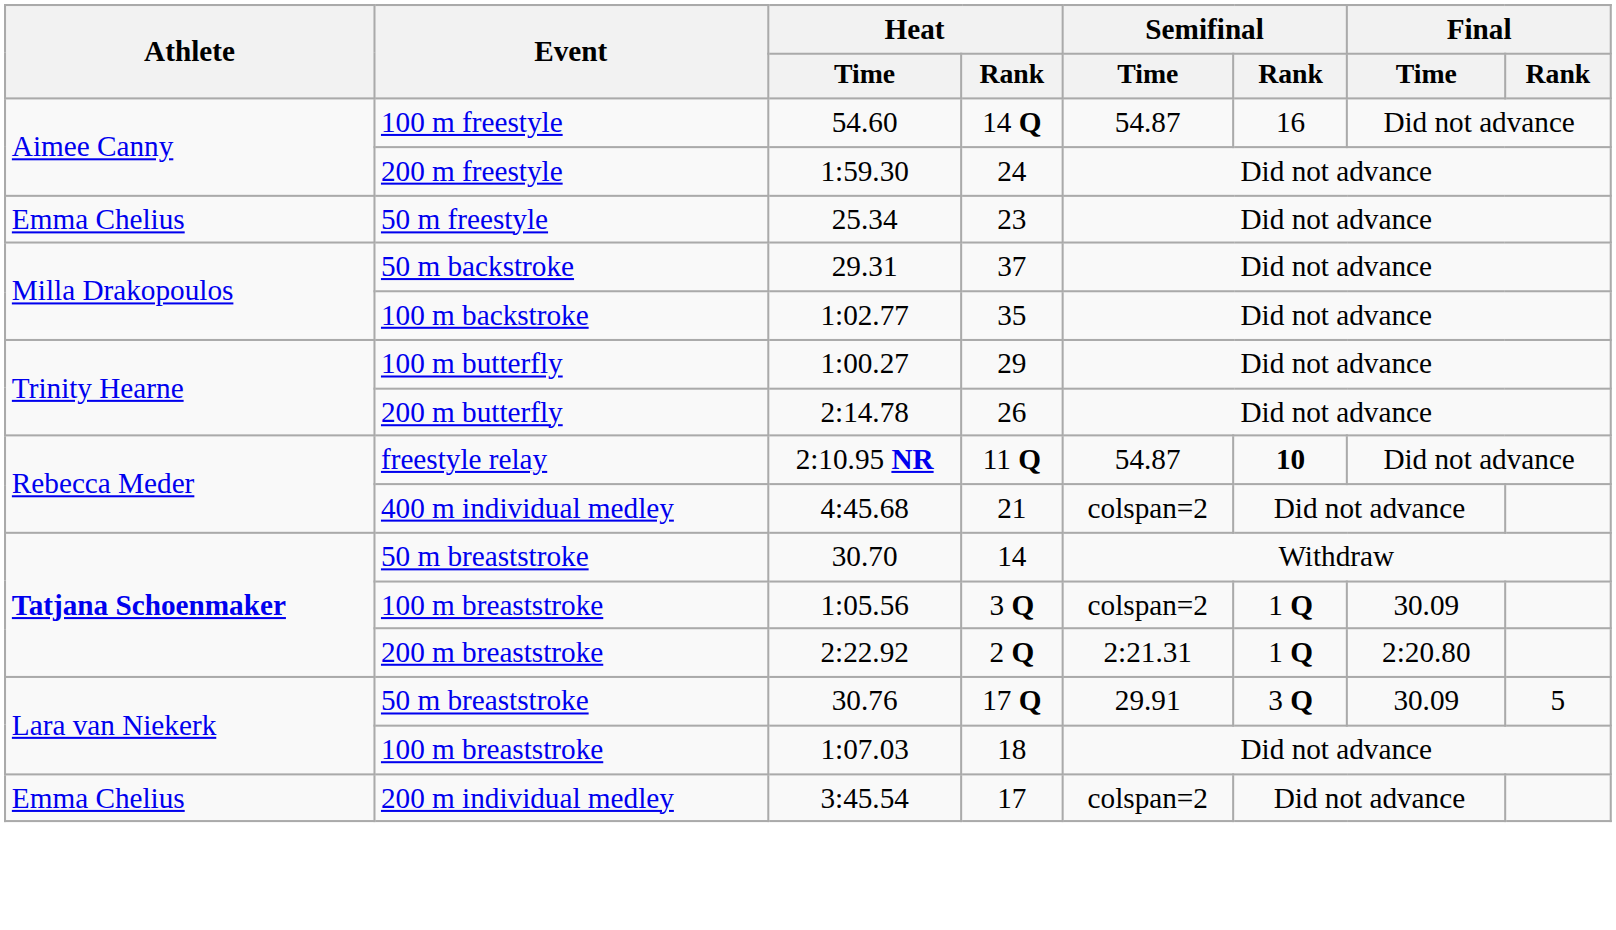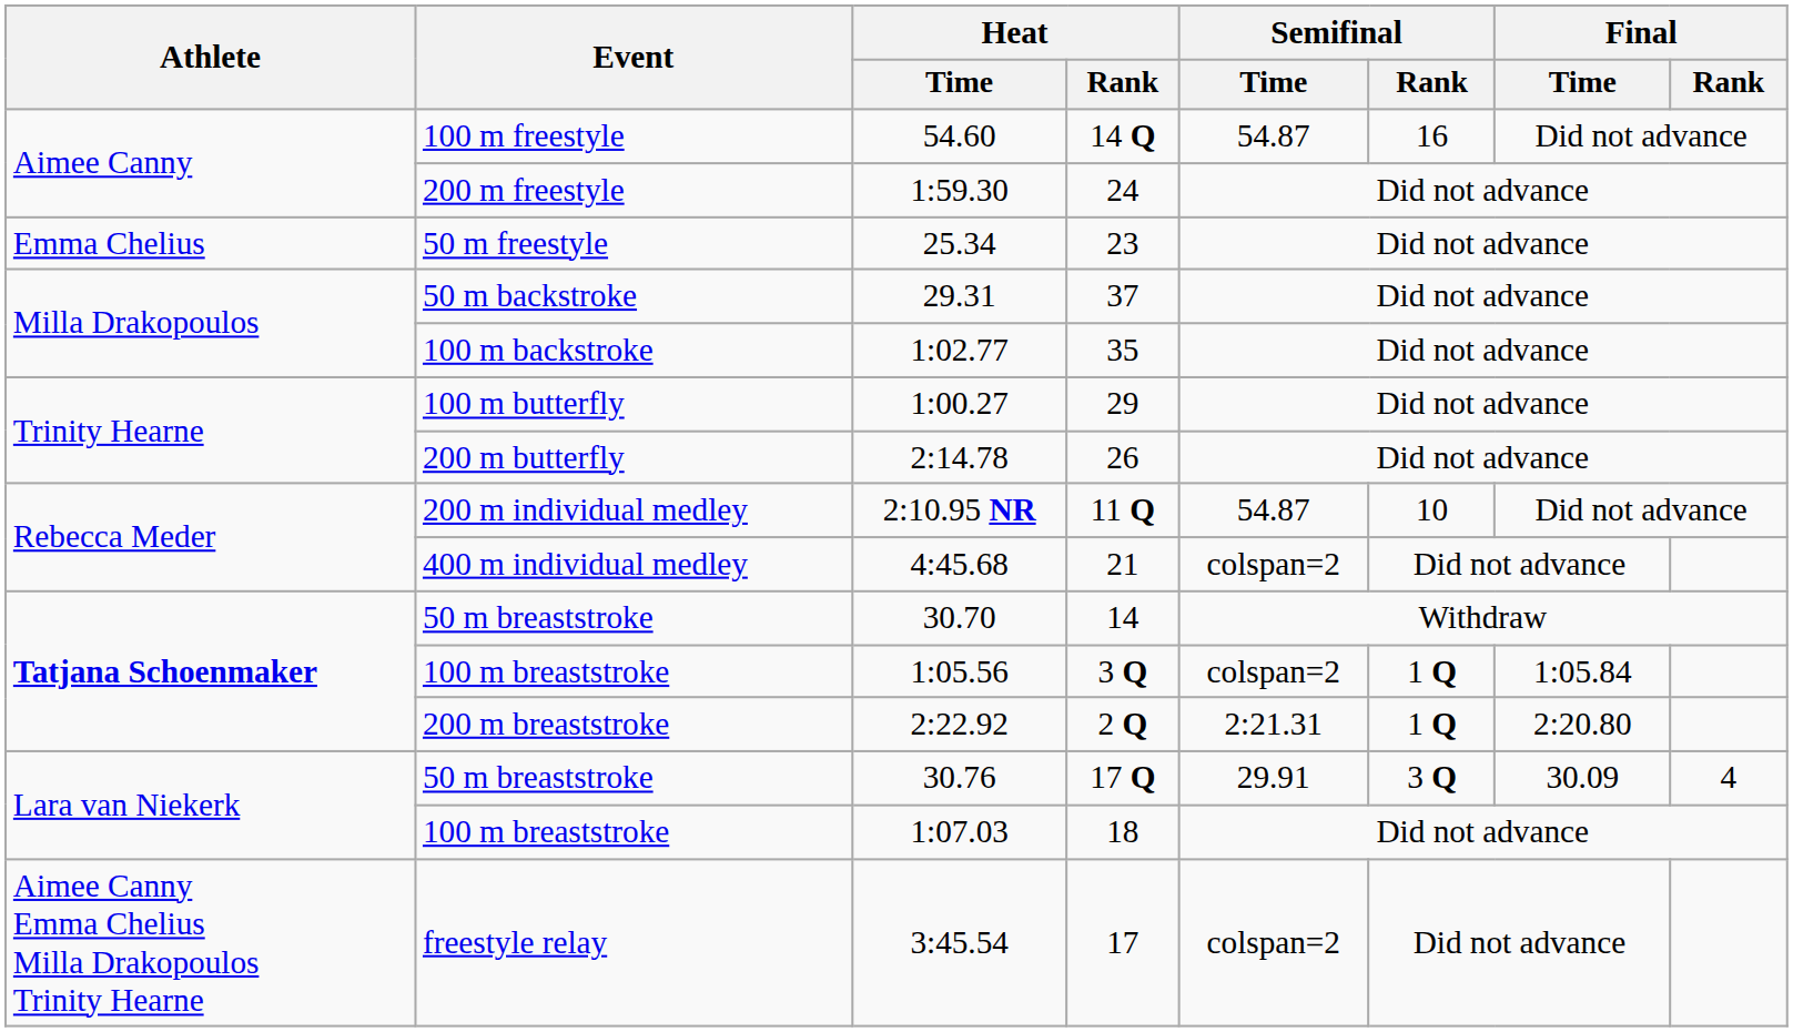2:10.95 NR | Event: freestyle relay -> 200 m individual medley
2:10.95 NR | Semifinal / Rank: bold -> normal
1:05.56 | Final / Time: 30.09 -> 1:05.84
30.76 | Final / Rank: 5 -> 4
3:45.54 | Athlete: Emma Chelius -> Aimee Canny Emma Chelius Milla Drakopoulos Trinity Hearne
3:45.54 | Event: 200 m individual medley -> freestyle relay
